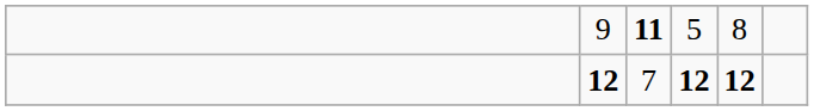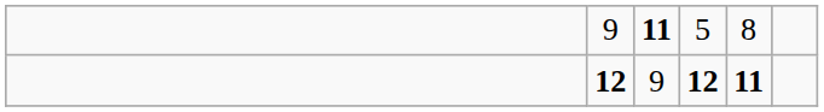row 2 | column 3: 7 -> 9
row 2 | column 5: 12 -> 11
